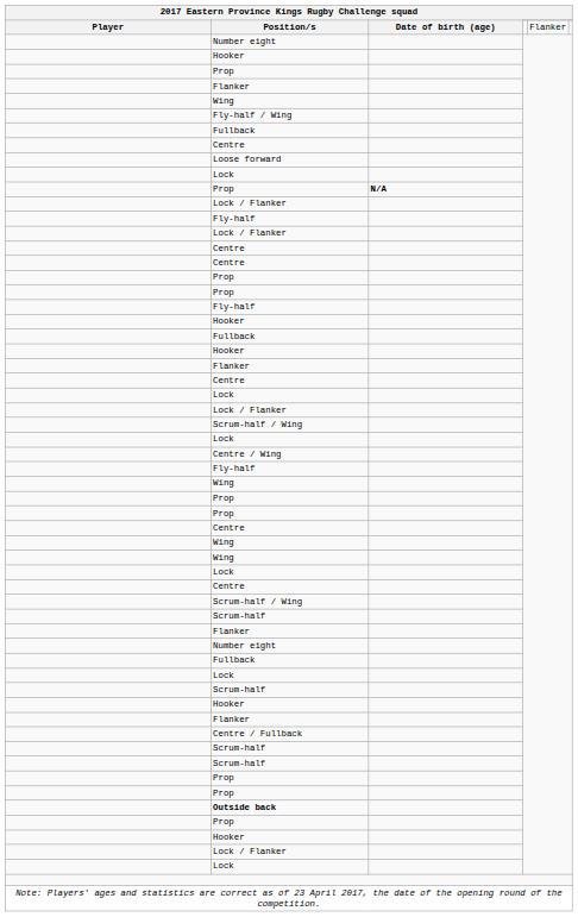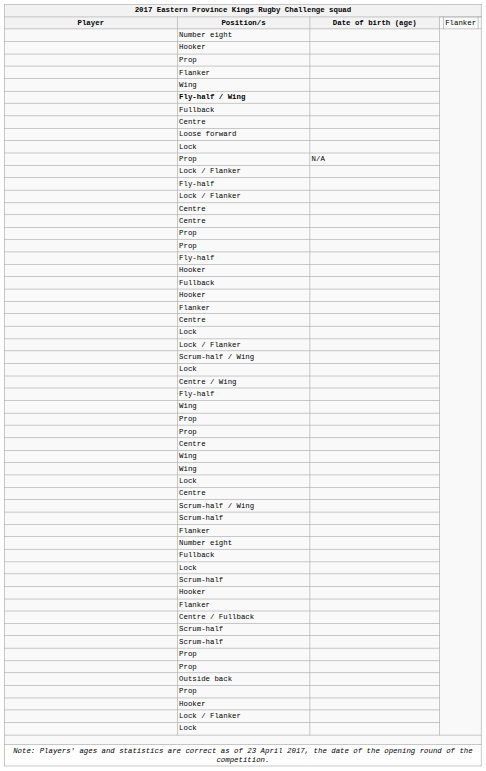Fly-half / Wing | Position/s: normal -> bold
Prop / N/A | Date of birth (age): bold -> normal
Outside back | Position/s: bold -> normal
